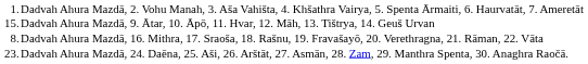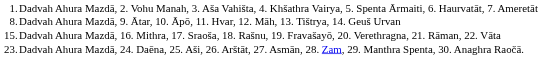row 2 | column 1: 15. -> 8.
row 3 | column 1: 8. -> 15.
